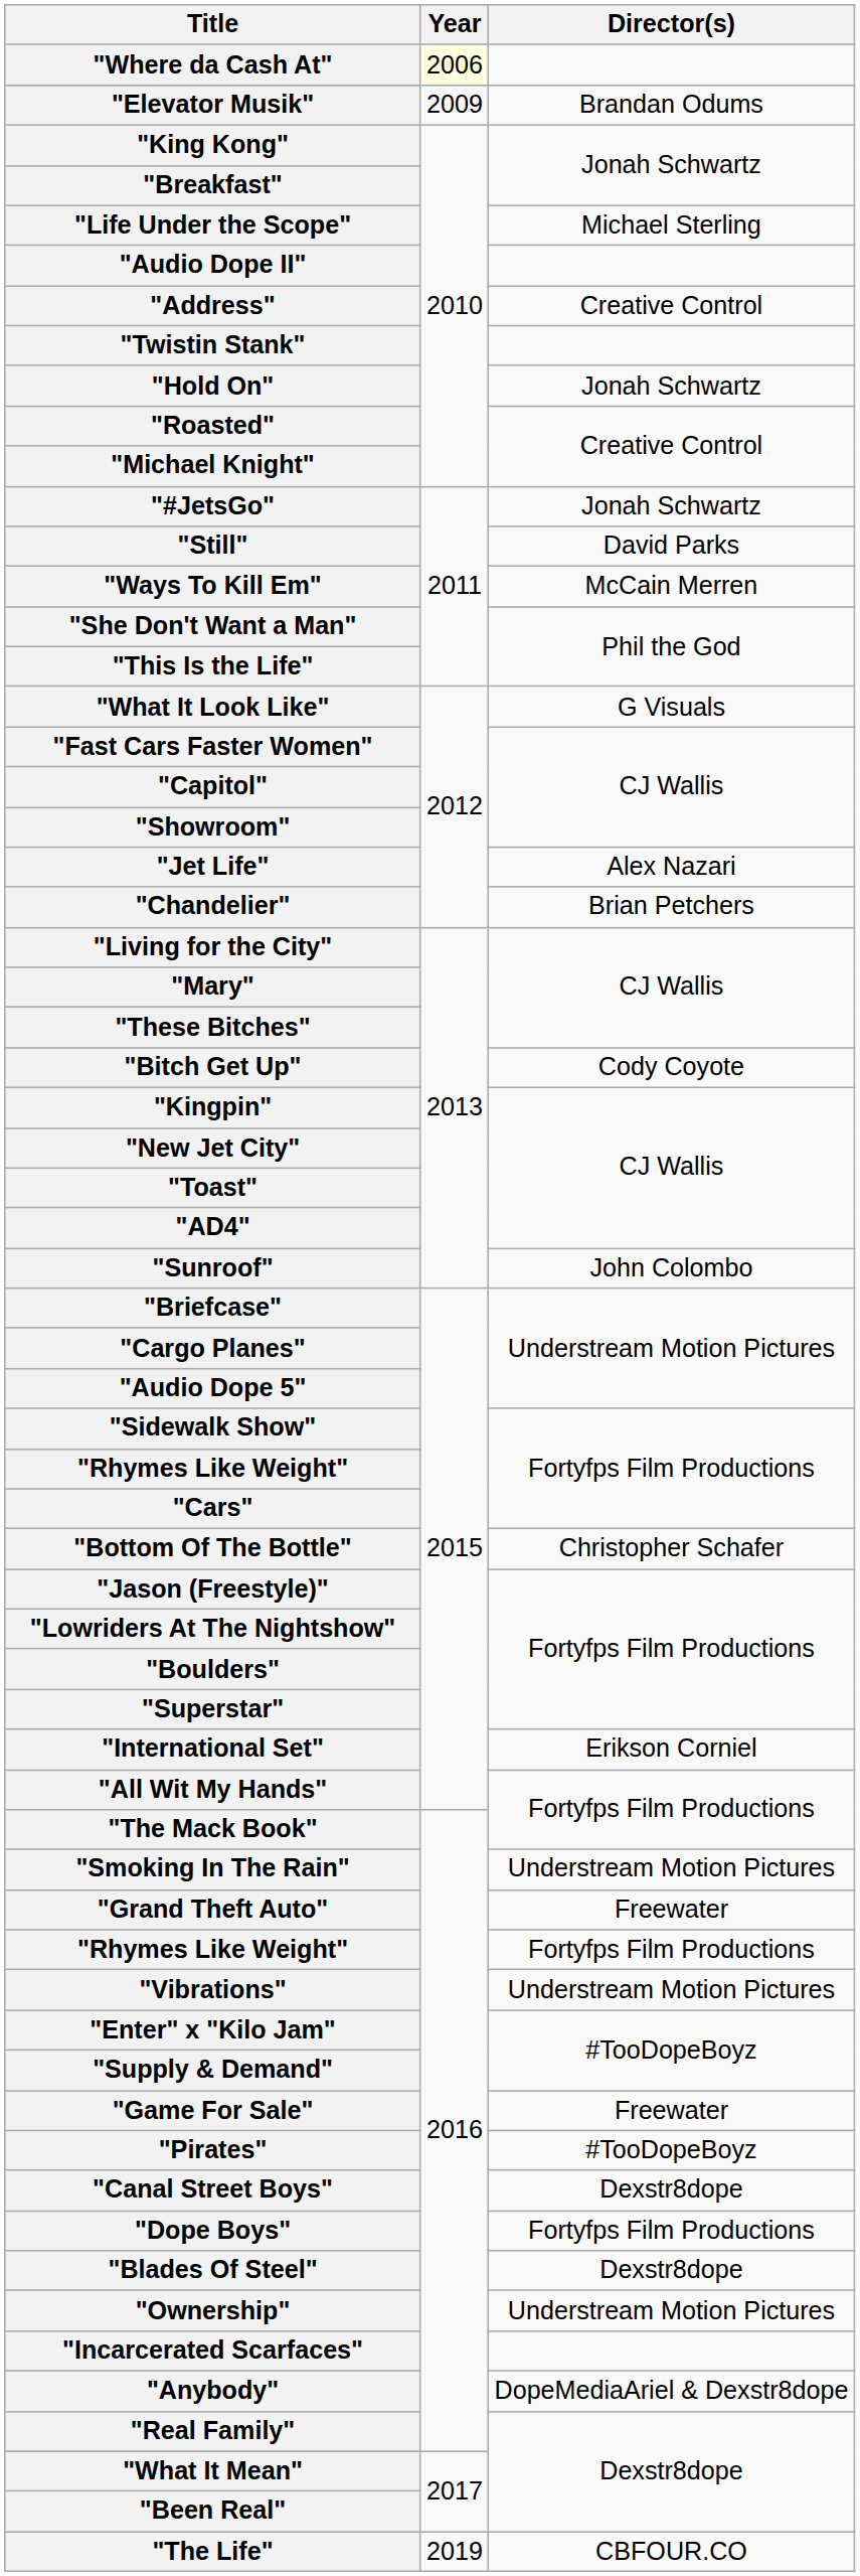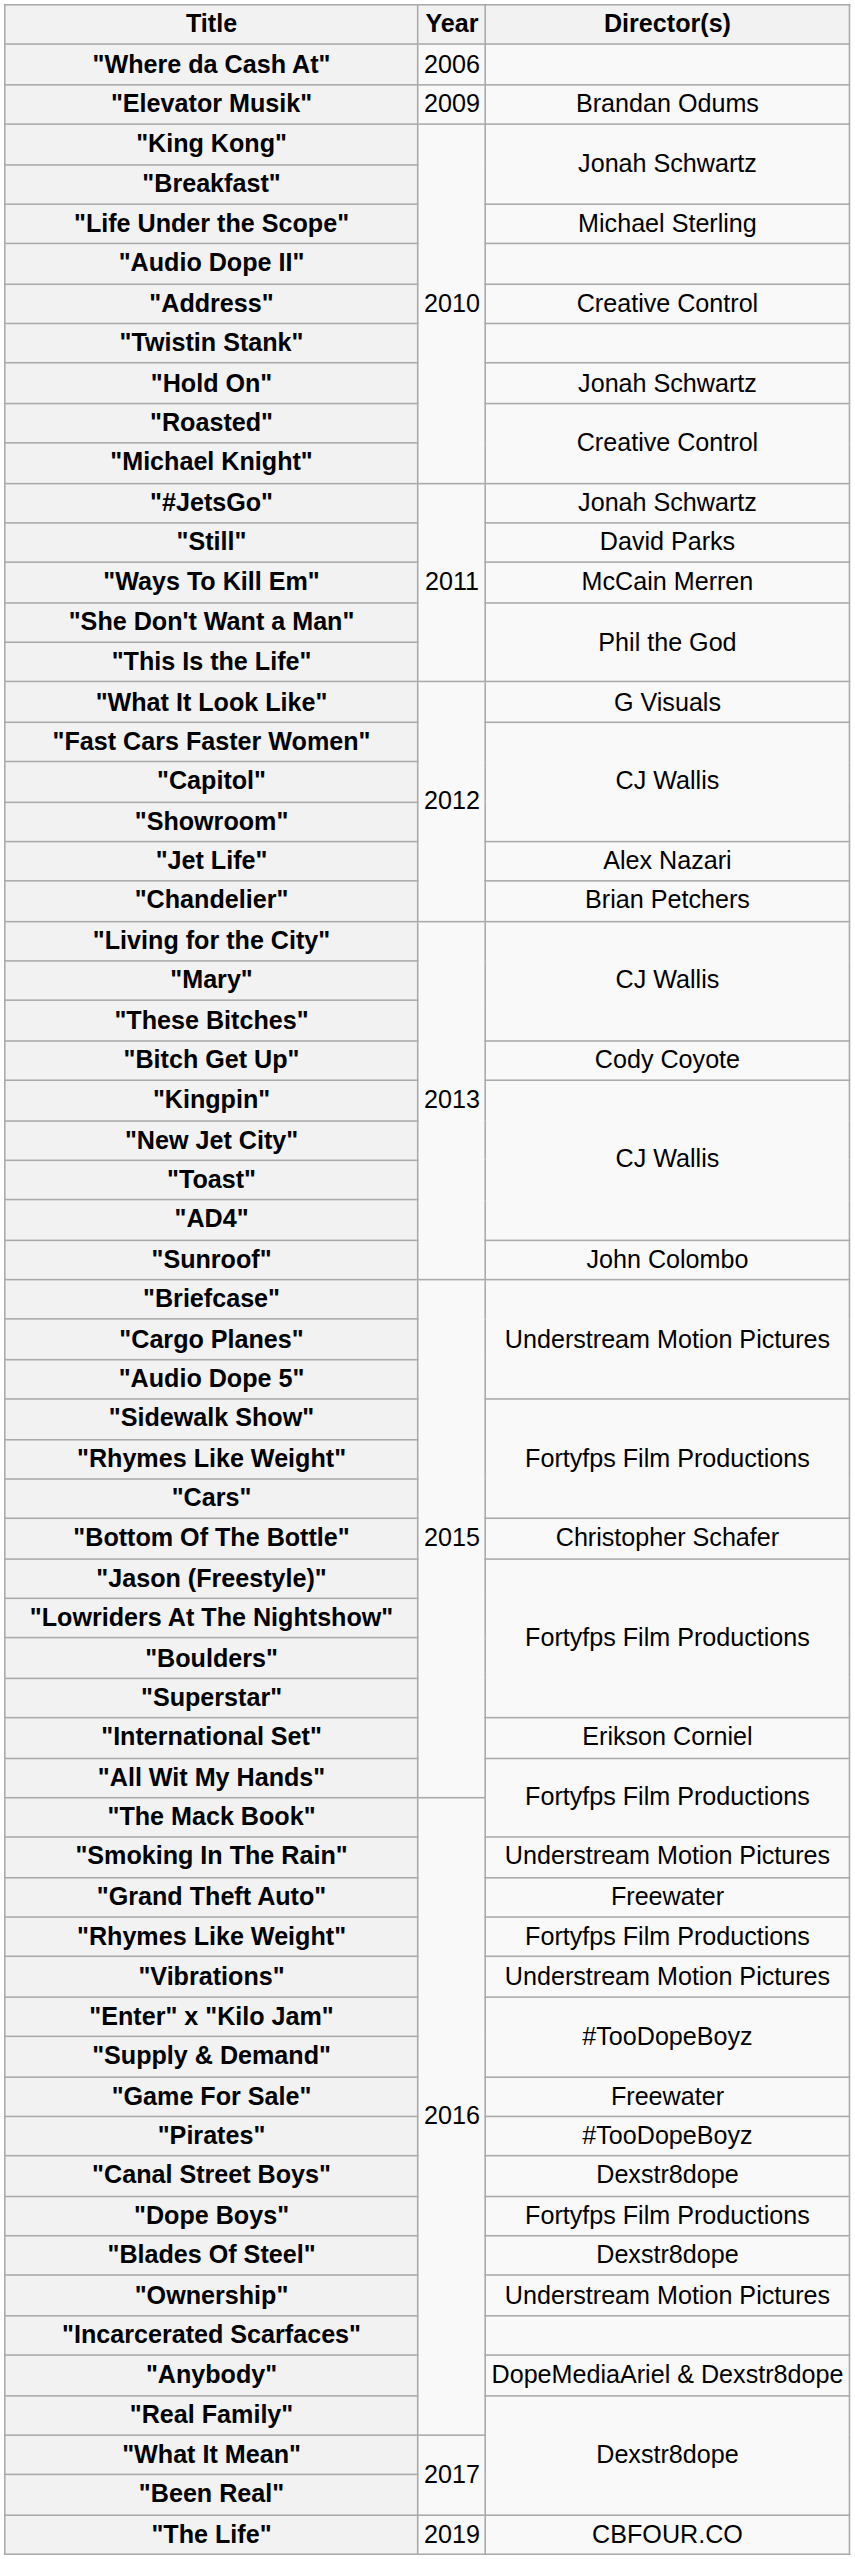"Where da Cash At" | Year: lightyellow background -> no background
